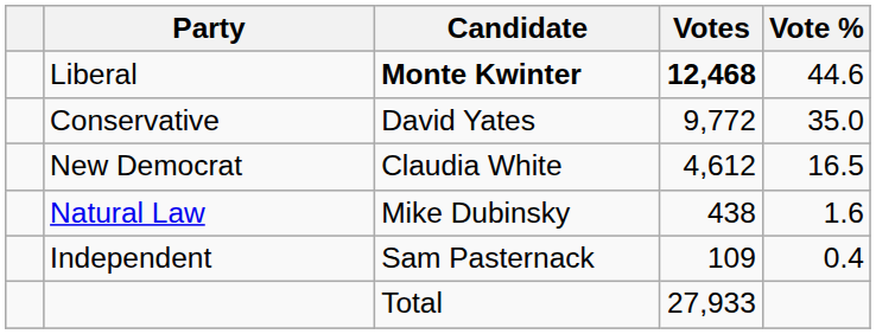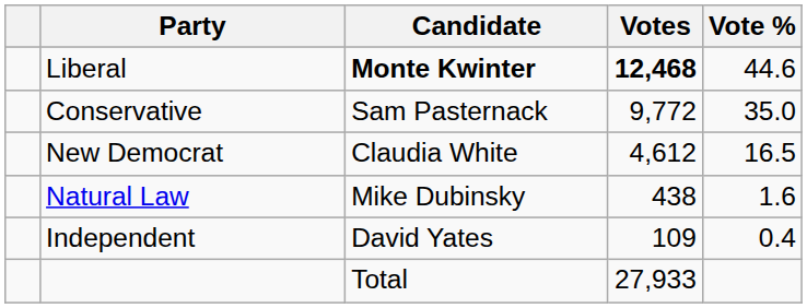Conservative | Candidate: David Yates -> Sam Pasternack
Independent | Candidate: Sam Pasternack -> David Yates
